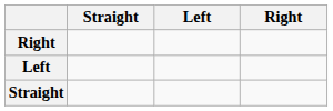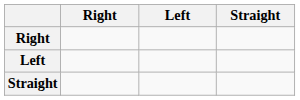columns swapped: Straight <-> Right
